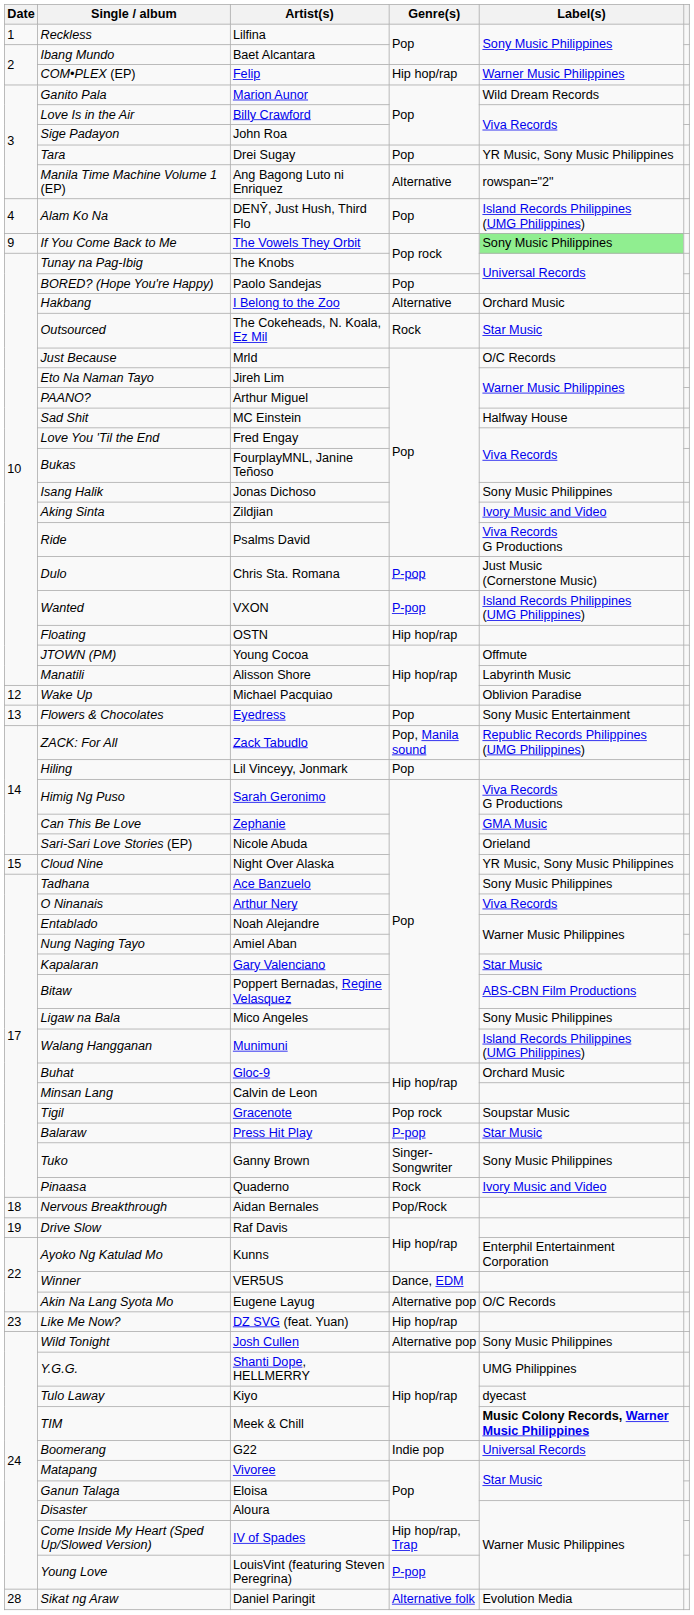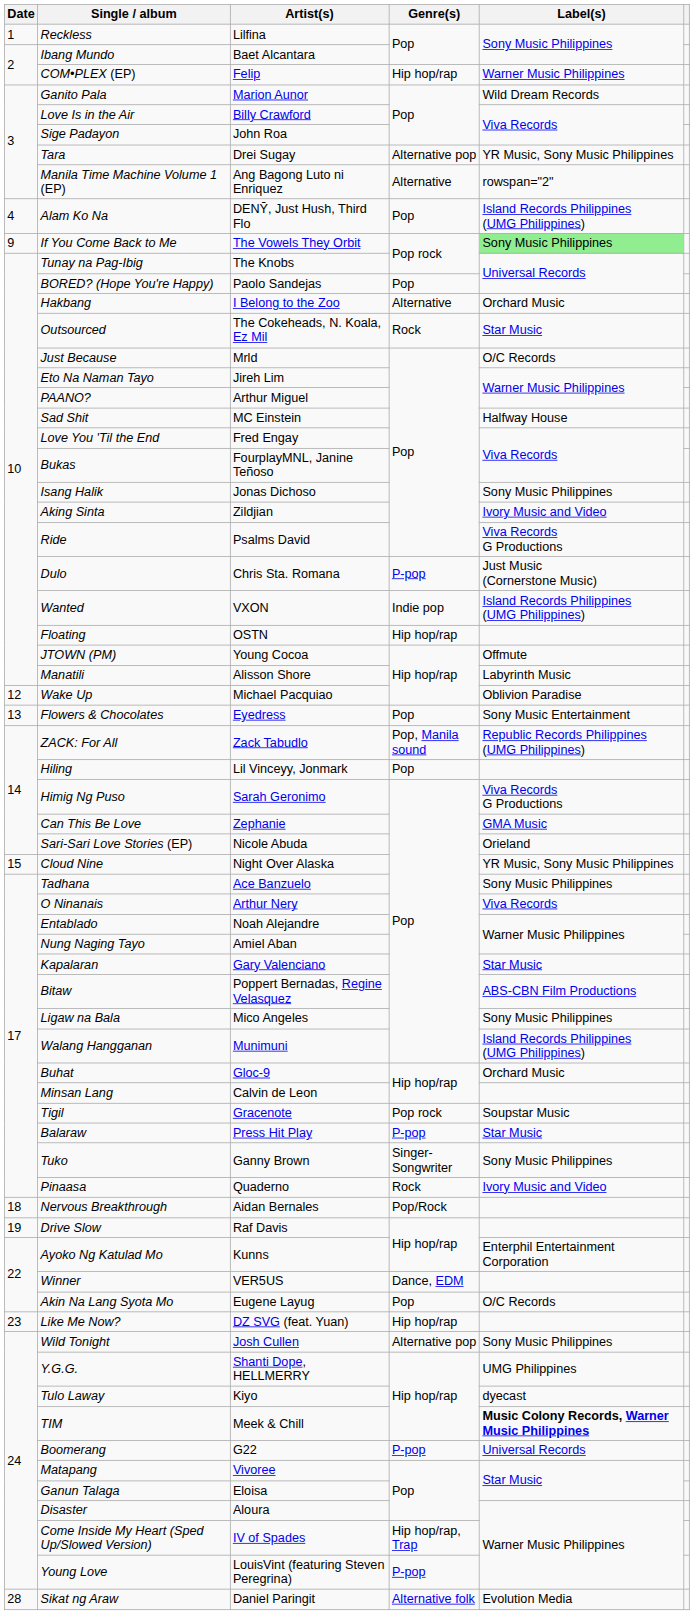Tara | Genre(s): Pop -> Alternative pop
Wanted | Genre(s): P-pop -> Indie pop
Akin Na Lang Syota Mo | Genre(s): Alternative pop -> Pop
Boomerang | Genre(s): Indie pop -> P-pop
